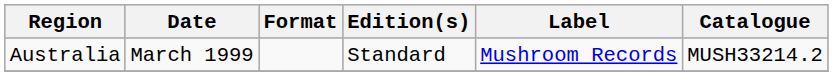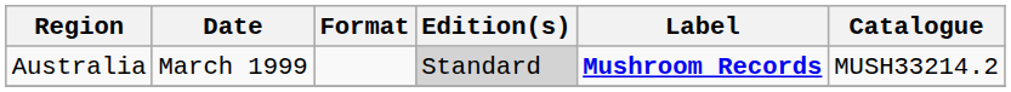Australia | Edition(s): no background -> lightgrey background
Australia | Label: normal -> bold
